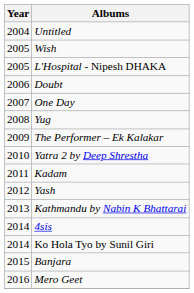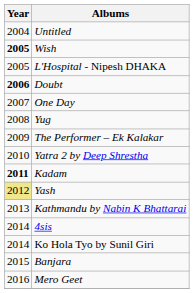Wish | Year: normal -> bold
Doubt | Year: normal -> bold
Kadam | Year: normal -> bold
Yash | Year: no background -> khaki background
